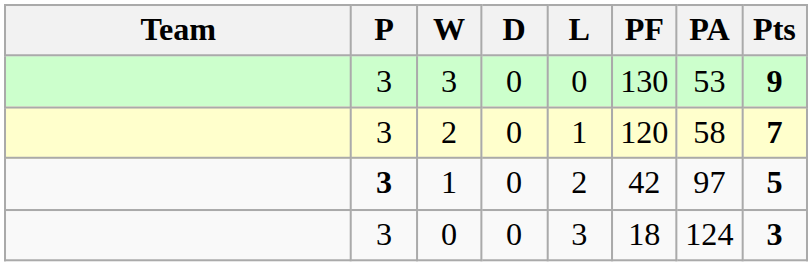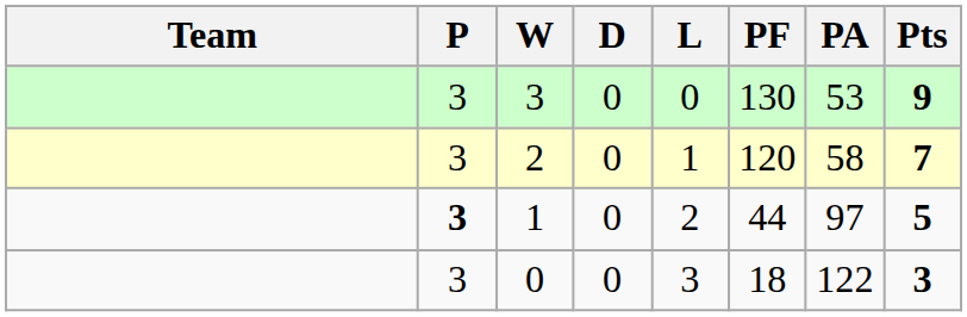row 4 | PF: 42 -> 44
row 5 | PA: 124 -> 122
